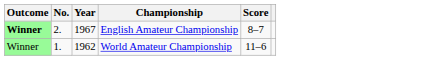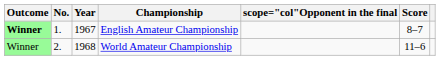+ column: scope="col"Opponent in the final
English Amateur Championship | No.: 2. -> 1.
World Amateur Championship | No.: 1. -> 2.
World Amateur Championship | Year: 1962 -> 1968
